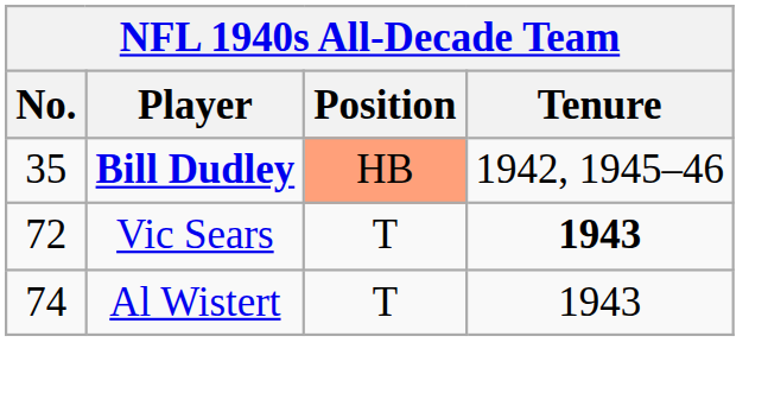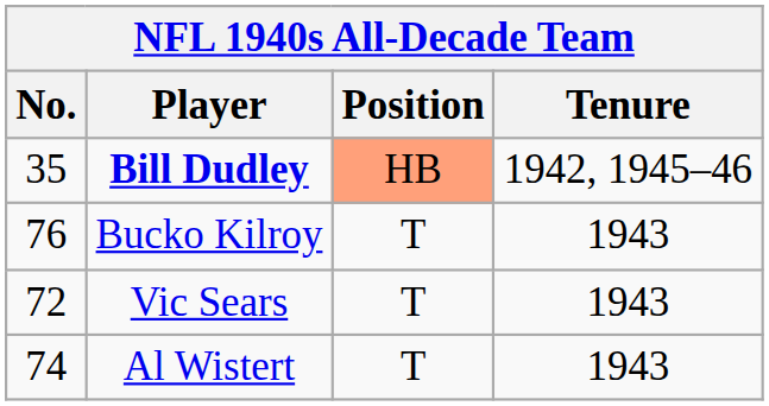+ row: 76 | Bucko Kilroy | T | 1943
Vic Sears | Tenure: bold -> normal
